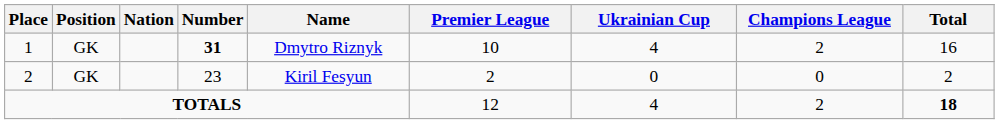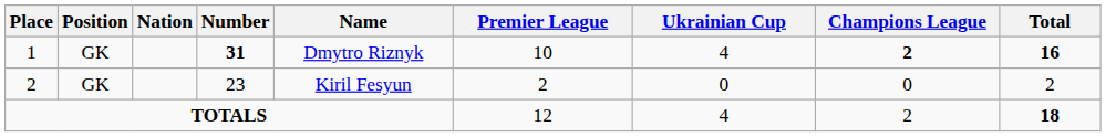1 | Champions League: normal -> bold
1 | Total: normal -> bold
